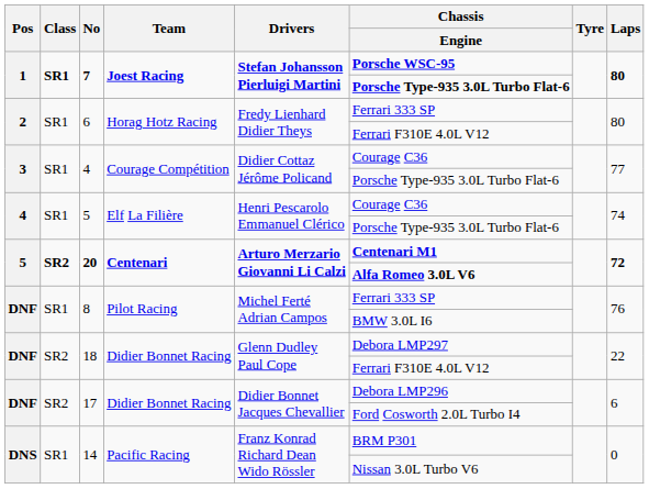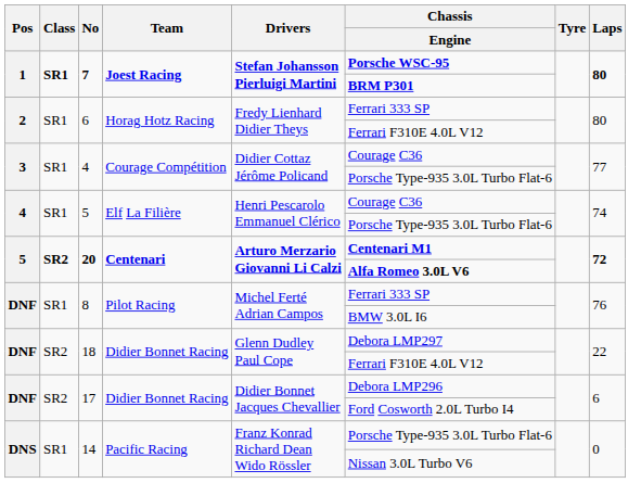row 4 | Chassis / Engine: Porsche Type-935 3.0L Turbo Flat-6 -> BRM P301
row 19 | Chassis / Engine: BRM P301 -> Porsche Type-935 3.0L Turbo Flat-6
